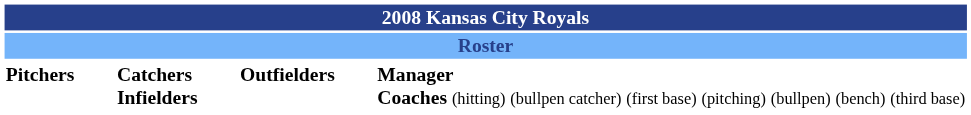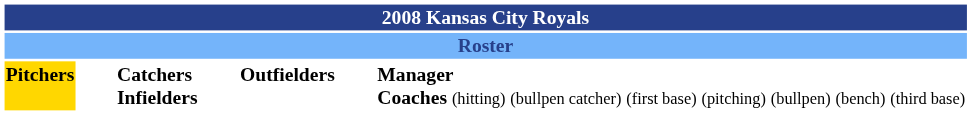Pitchers | column 1: no background -> gold background
